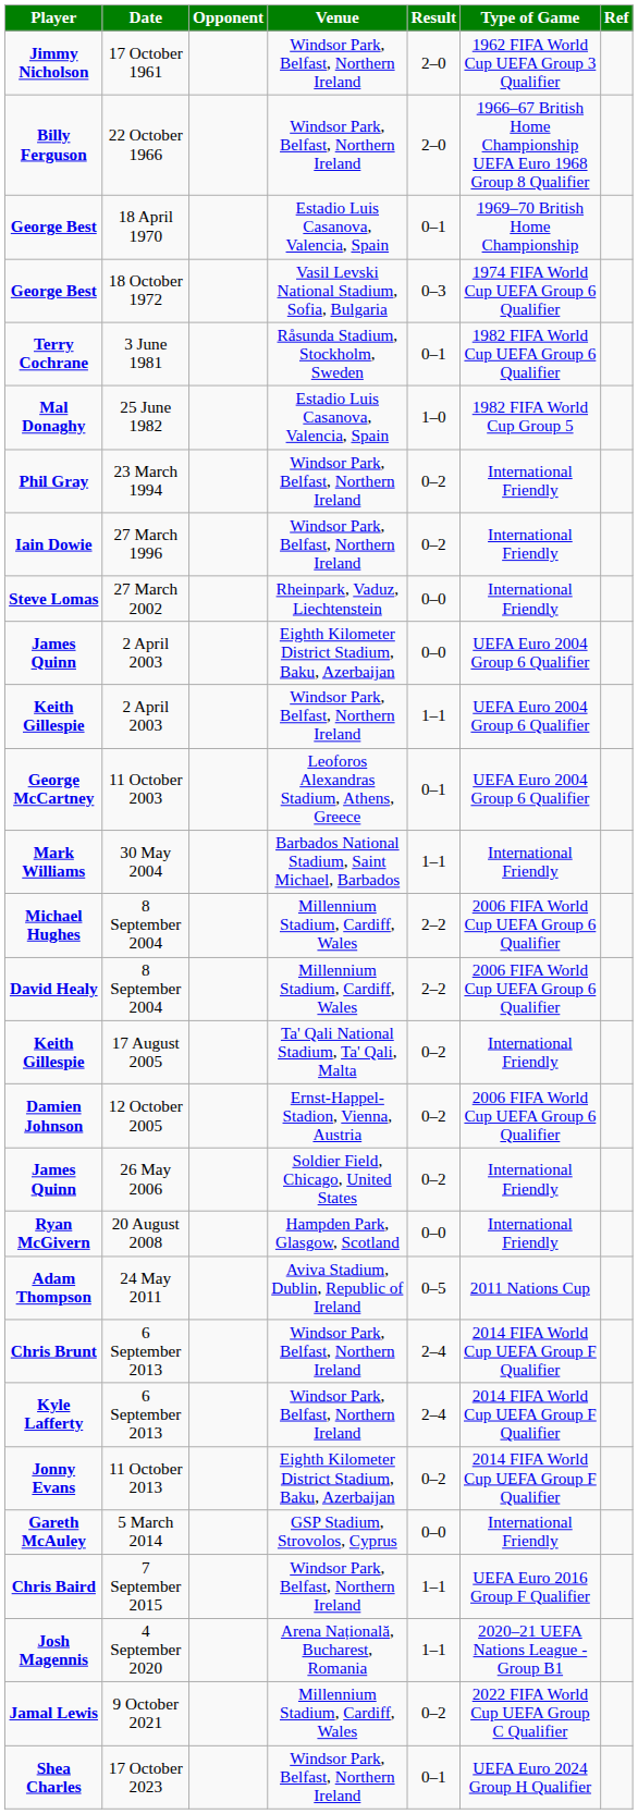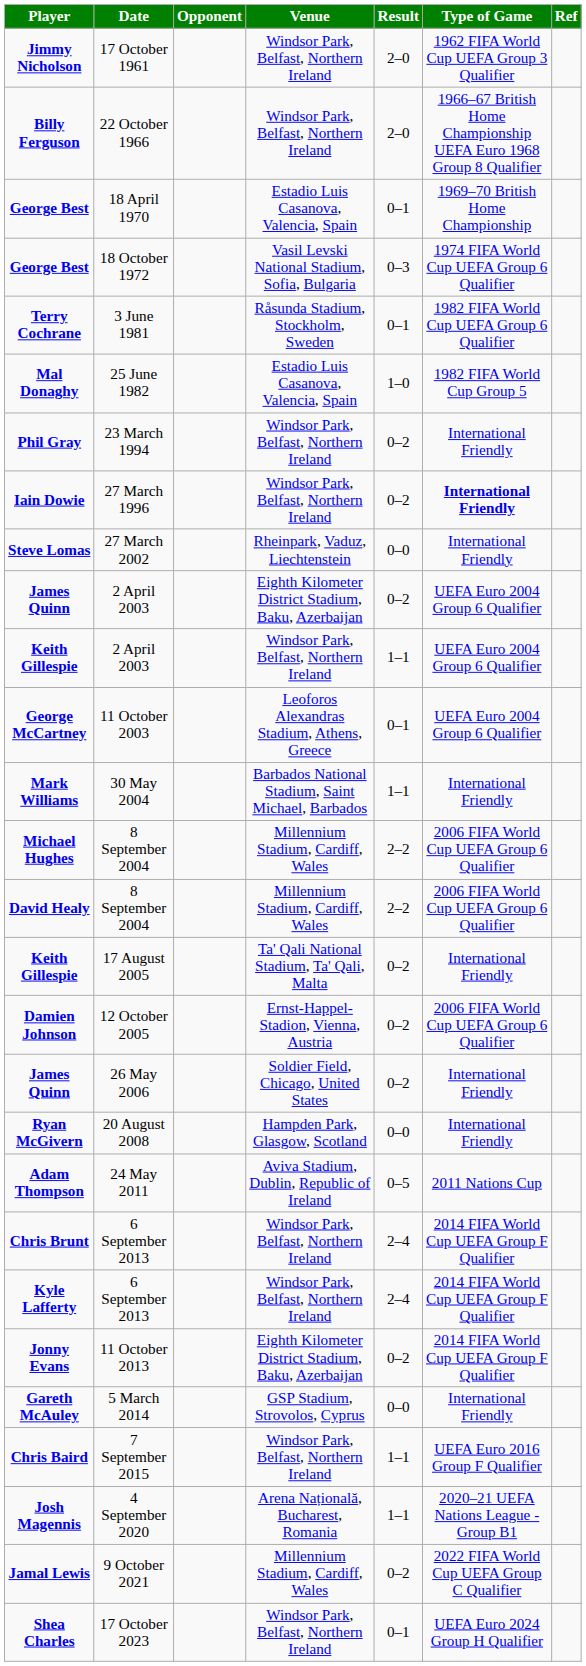Iain Dowie | Type of Game: normal -> bold
James Quinn / 2 April 2003 | Result: 0–0 -> 0–2
